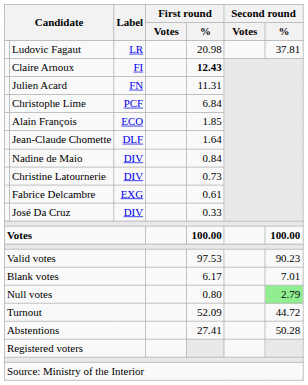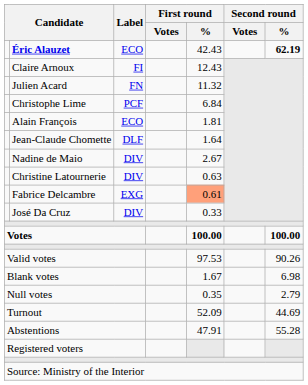+ row: Éric Alauzet | ECO | 42.43 | 62.19
- row: Ludovic Fagaut | LR | 20.98 | 37.81
Claire Arnoux | First round / %: bold -> normal
Julien Acard | First round / %: 11.31 -> 11.32
Alain François | First round / %: 1.85 -> 1.81
Nadine de Maio | First round / %: 0.84 -> 2.67
Christine Latournerie | First round / %: 0.73 -> 0.63
Fabrice Delcambre | First round / %: no background -> lightsalmon background
Valid votes | Second round / %: 90.23 -> 90.26
Blank votes | First round / %: 6.17 -> 1.67
Blank votes | Second round / %: 7.01 -> 6.98
Null votes | First round / %: 0.80 -> 0.35
Null votes | Second round / %: lightgreen background -> no background
Turnout | Second round / %: 44.72 -> 44.69
Abstentions | First round / %: 27.41 -> 47.91
Abstentions | Second round / %: 50.28 -> 55.28
